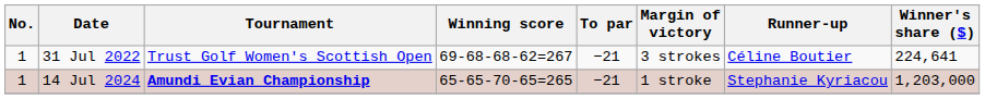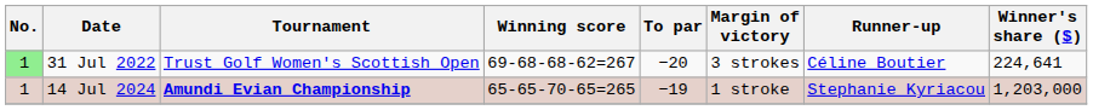31 Jul 2022 | No.: no background -> lightgreen background
31 Jul 2022 | To par: −21 -> −20
14 Jul 2024 | To par: −21 -> −19
